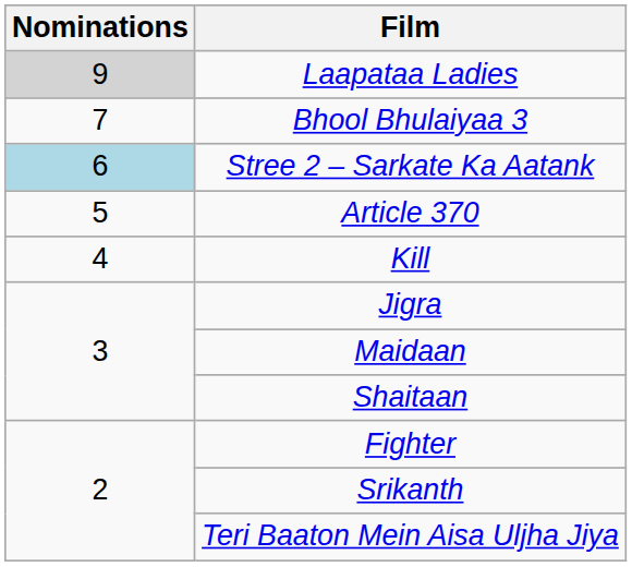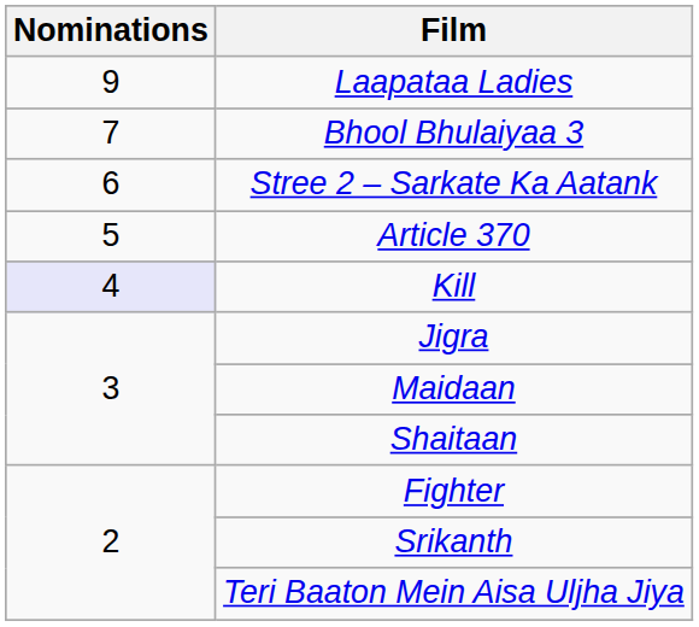Laapataa Ladies | Nominations: lightgrey background -> no background
Stree 2 – Sarkate Ka Aatank | Nominations: lightblue background -> no background
Kill | Nominations: no background -> lavender background
